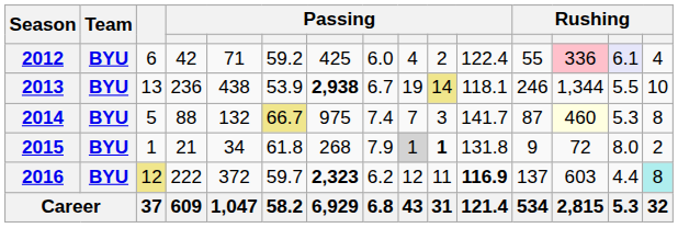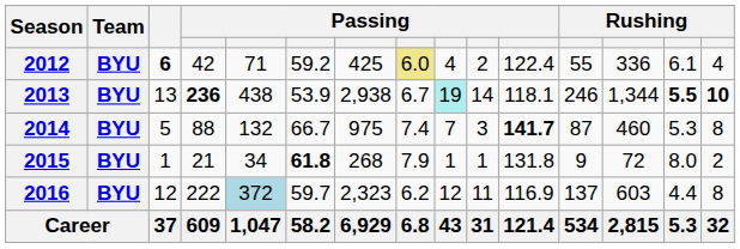2012 | column 3: normal -> bold
2012 | column 8: no background -> khaki background
2012 | column 13: pink background -> no background
2012 | column 14: lavender background -> no background
2013 | column 4: normal -> bold
2013 | column 7: bold -> normal
2013 | column 9: no background -> paleturquoise background
2013 | column 10: khaki background -> no background
2013 | column 14: normal -> bold
2013 | column 15: normal -> bold
2014 | column 6: khaki background -> no background
2014 | column 11: normal -> bold
2014 | column 13: lightyellow background -> no background
2015 | column 6: normal -> bold
2015 | column 9: lightgrey background -> no background
2015 | column 10: bold -> normal
2016 | column 3: khaki background -> no background
2016 | column 5: no background -> lightblue background
2016 | column 7: bold -> normal
2016 | column 11: bold -> normal
2016 | column 15: paleturquoise background -> no background
